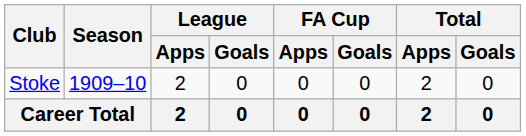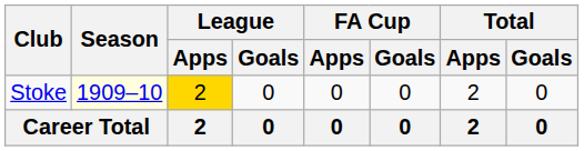Stoke | Season: no background -> lightyellow background
Stoke | League / Apps: no background -> gold background
